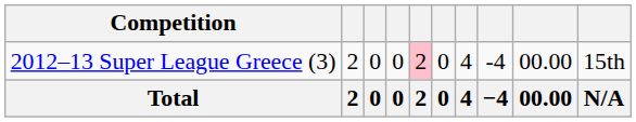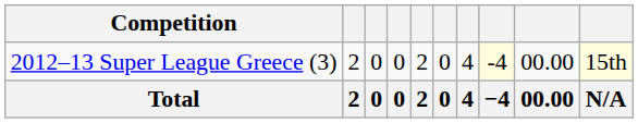2012–13 Super League Greece (3) | column 5: pink background -> no background
2012–13 Super League Greece (3) | column 8: no background -> lightyellow background
2012–13 Super League Greece (3) | column 10: no background -> lightyellow background
